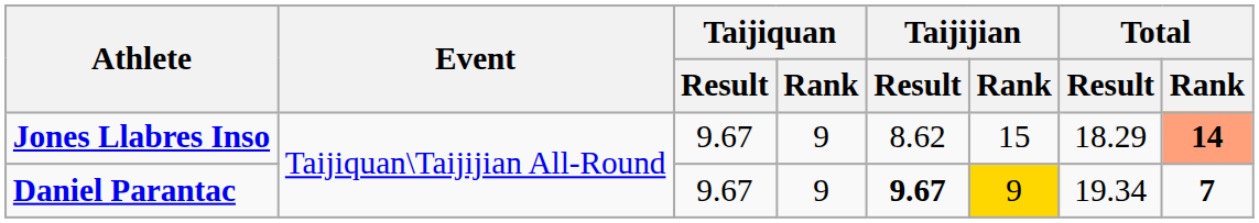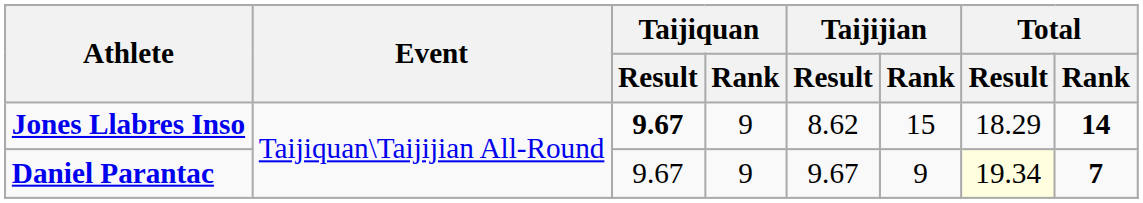row 3 | Taijiquan / Result: normal -> bold
row 3 | Total / Rank: lightsalmon background -> no background
row 4 | Taijijian / Result: bold -> normal
row 4 | Taijijian / Rank: gold background -> no background
row 4 | Total / Result: no background -> lightyellow background
